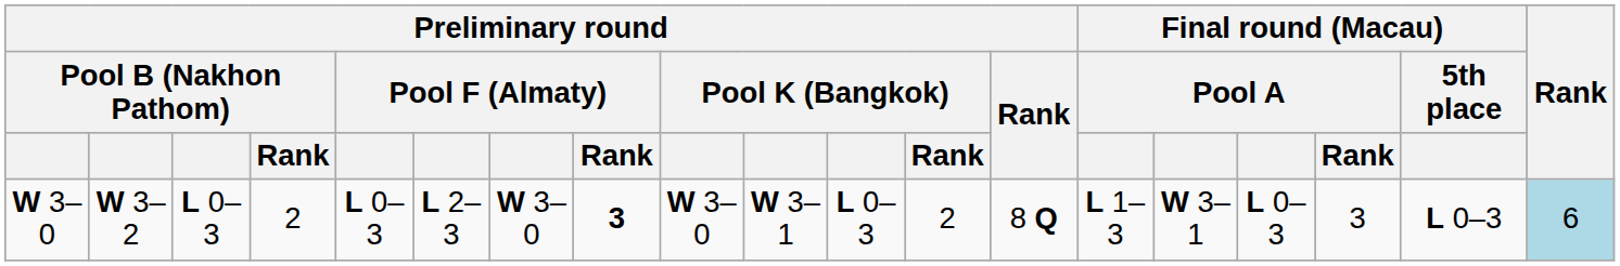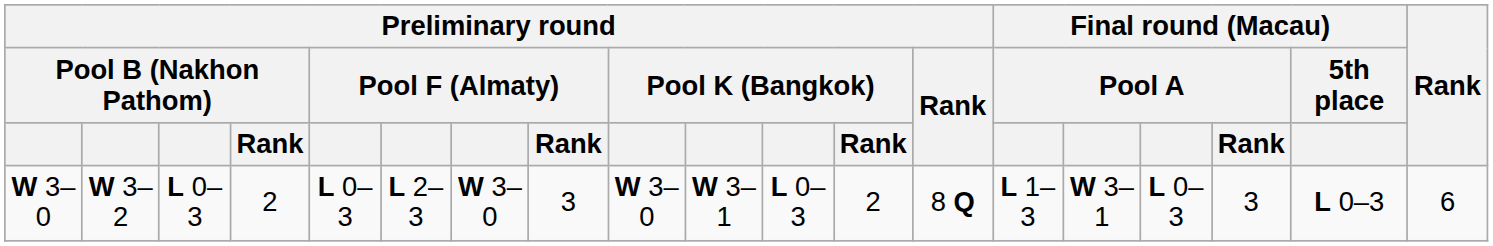row 4 | Preliminary round / Pool F (Almaty) / Rank: bold -> normal
row 4 | Rank: lightblue background -> no background
